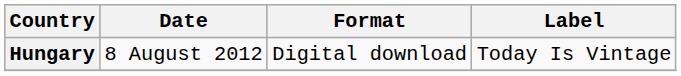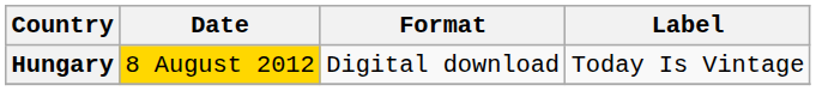Hungary | Date: no background -> gold background
